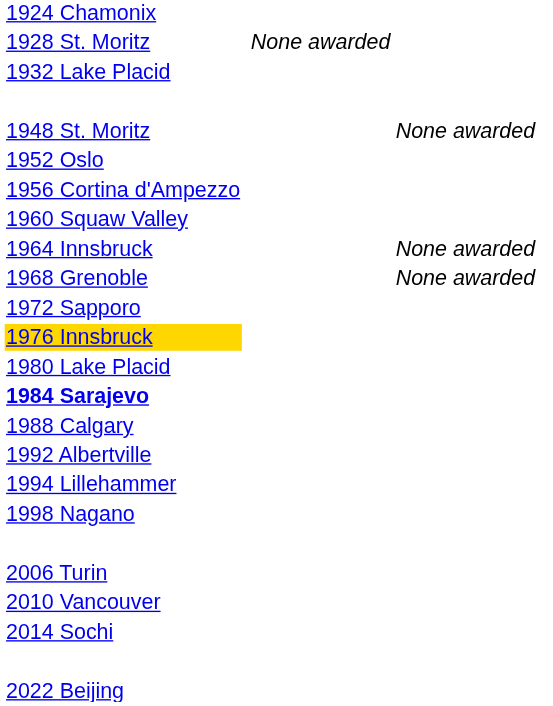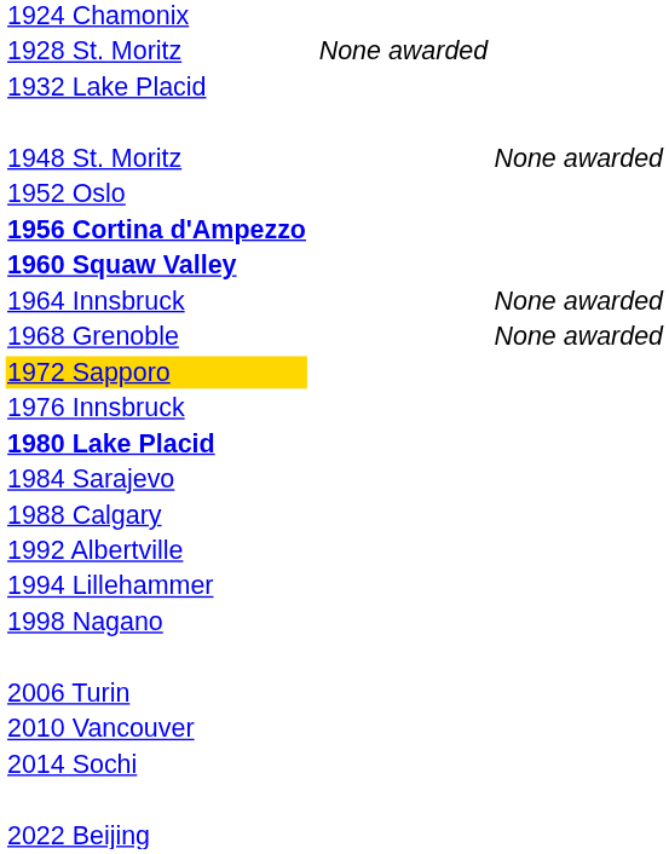1956 Cortina d'Ampezzo | column 1: normal -> bold
1960 Squaw Valley | column 1: normal -> bold
1972 Sapporo | column 1: no background -> gold background
1976 Innsbruck | column 1: gold background -> no background
1980 Lake Placid | column 1: normal -> bold
1984 Sarajevo | column 1: bold -> normal
